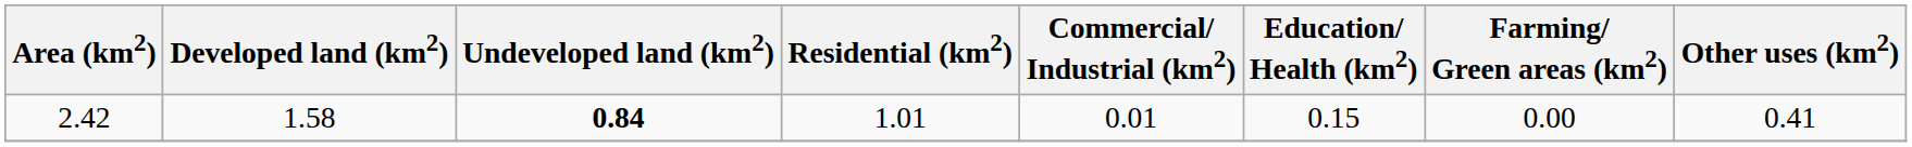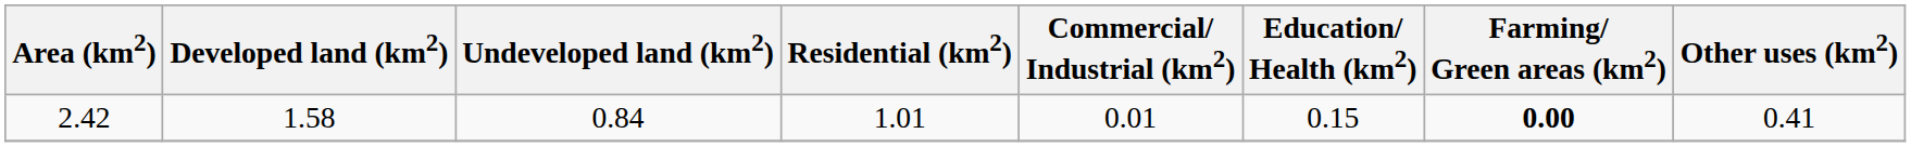2.42 | Undeveloped land (km2): bold -> normal
2.42 | Farming/ Green areas (km2): normal -> bold
